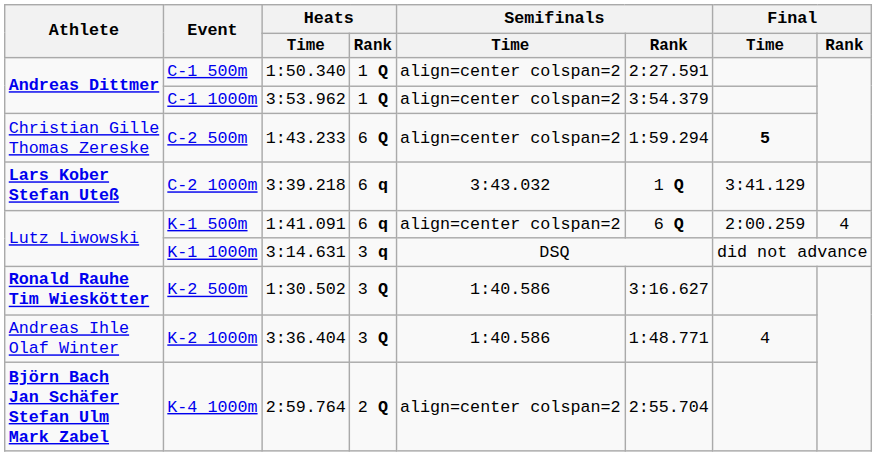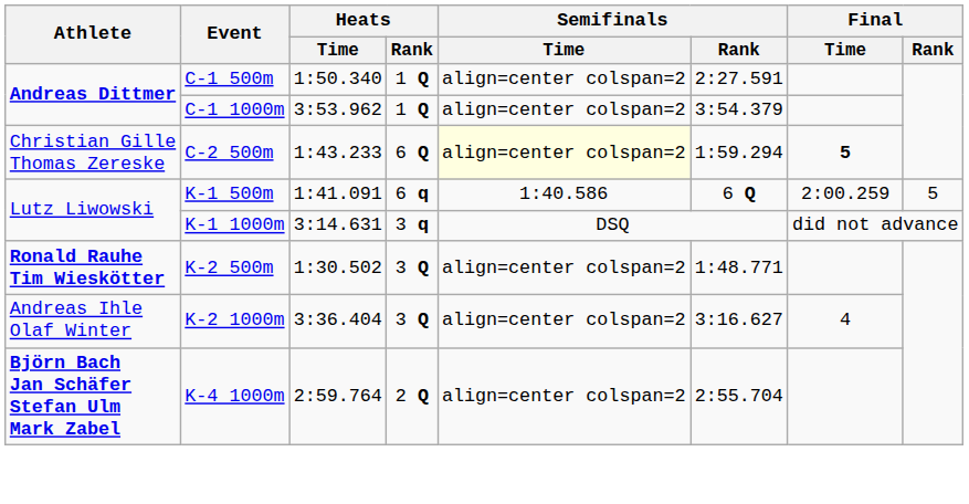C-2 500m | Semifinals / Time: no background -> lightyellow background
- row: Lars Kober Stefan Uteß | C-2 1000m | 3:39.218 | 6 q | 3:43.032 | 1 Q | 3:41.129
K-1 500m | Semifinals / Time: align=center colspan=2 -> 1:40.586
K-1 500m | Final / Rank: 4 -> 5
K-2 500m | Semifinals / Time: 1:40.586 -> align=center colspan=2
K-2 500m | Semifinals / Rank: 3:16.627 -> 1:48.771
K-2 1000m | Semifinals / Time: 1:40.586 -> align=center colspan=2
K-2 1000m | Semifinals / Rank: 1:48.771 -> 3:16.627
